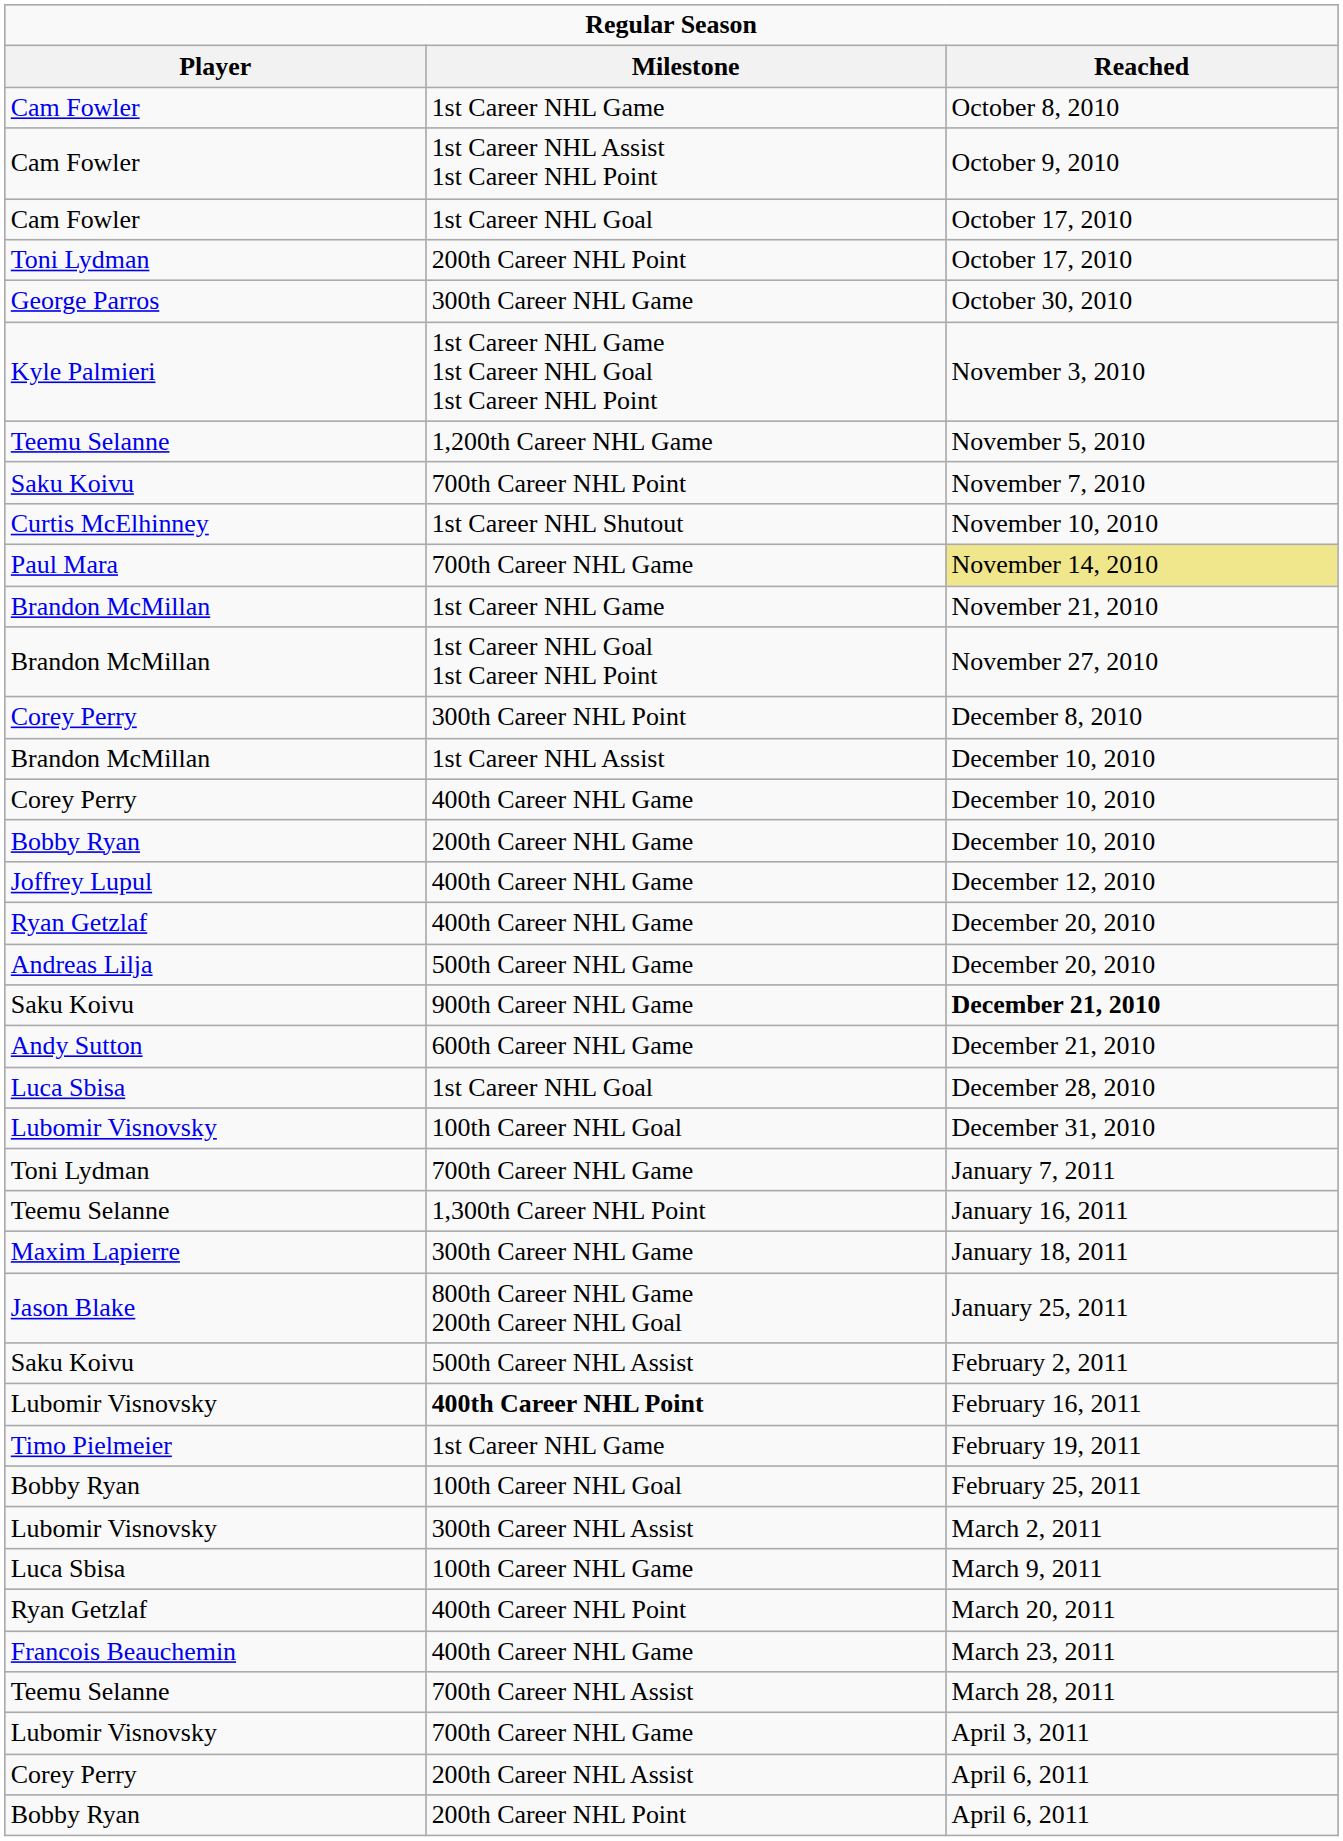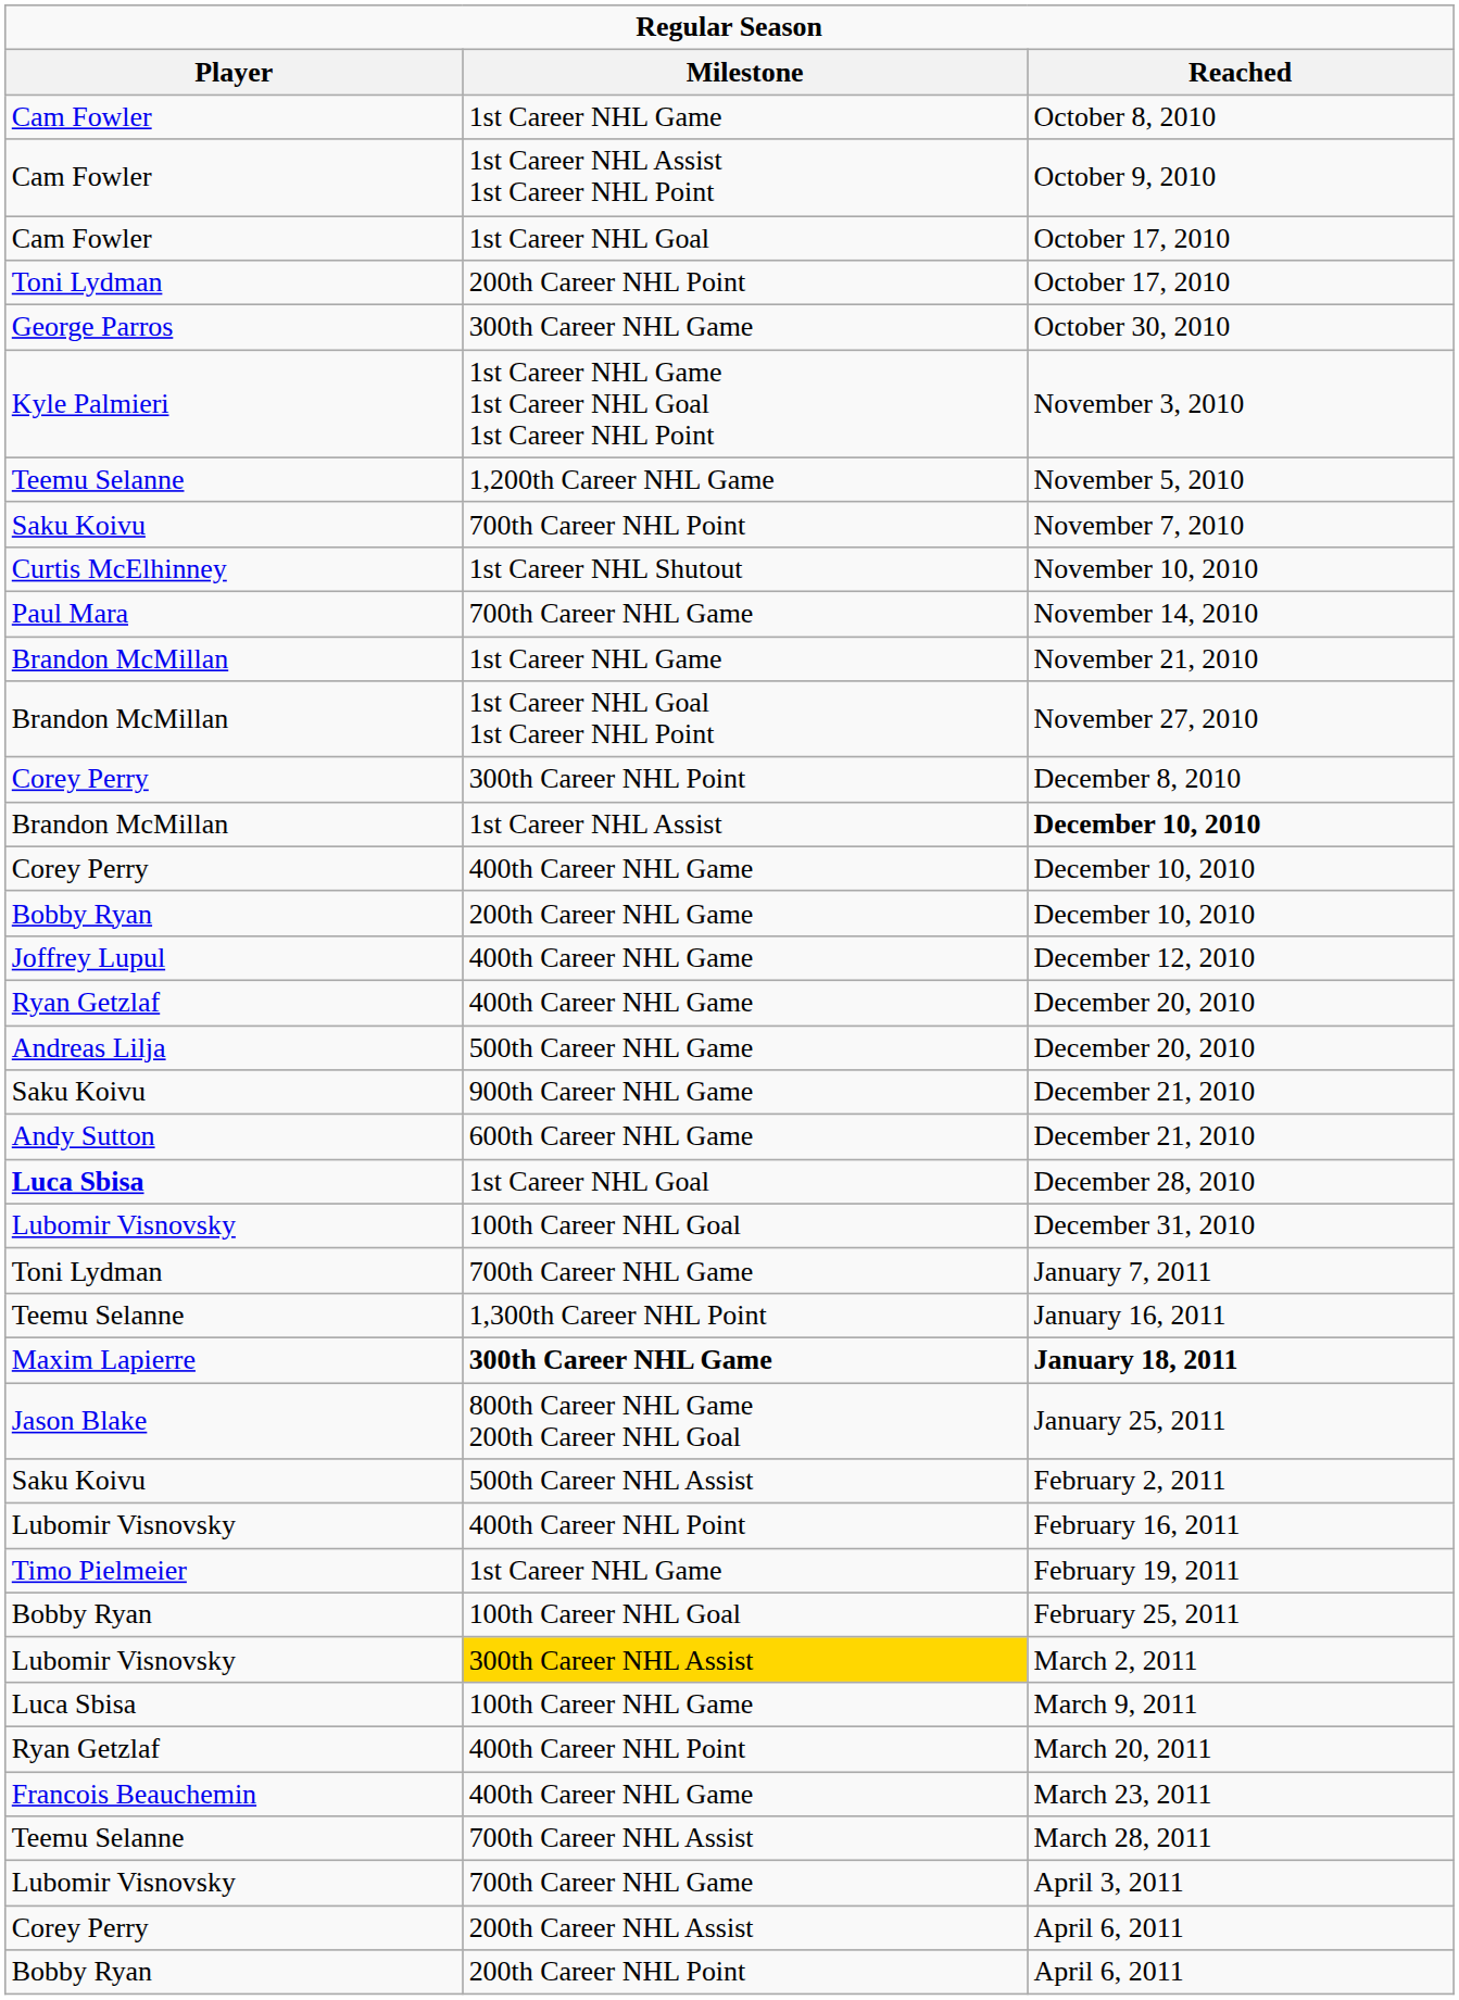row 12 | Reached: khaki background -> no background
row 16 | Reached: normal -> bold
row 22 | Reached: bold -> normal
row 24 | Player: normal -> bold
row 28 | Milestone: normal -> bold
row 28 | Reached: normal -> bold
row 31 | Milestone: bold -> normal
row 34 | Milestone: no background -> gold background
